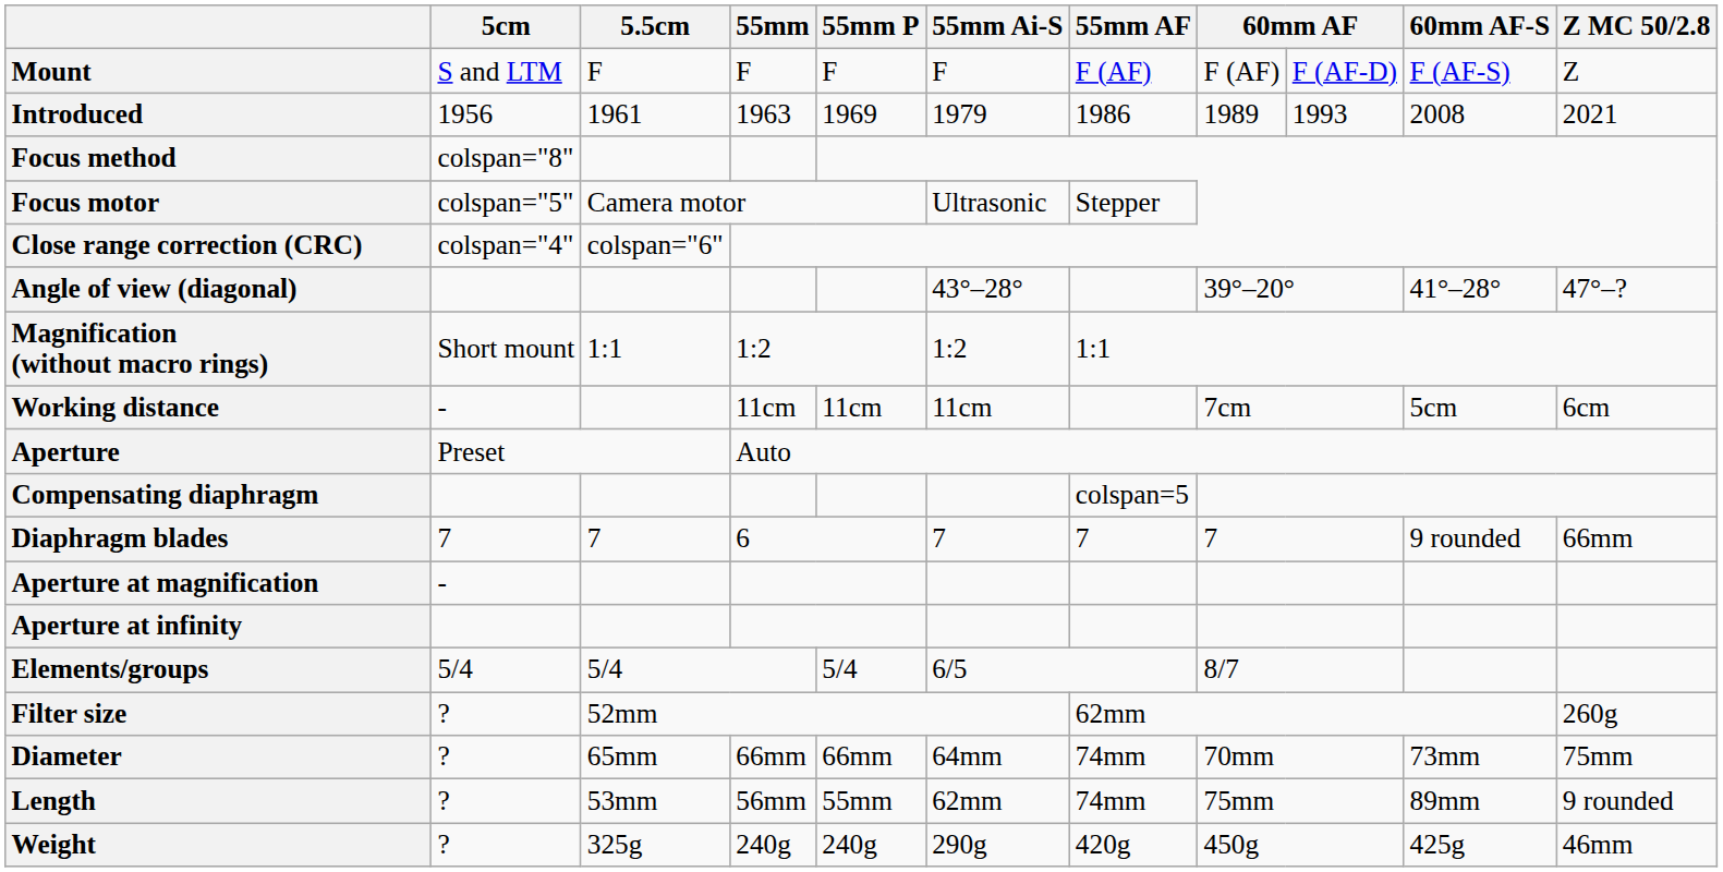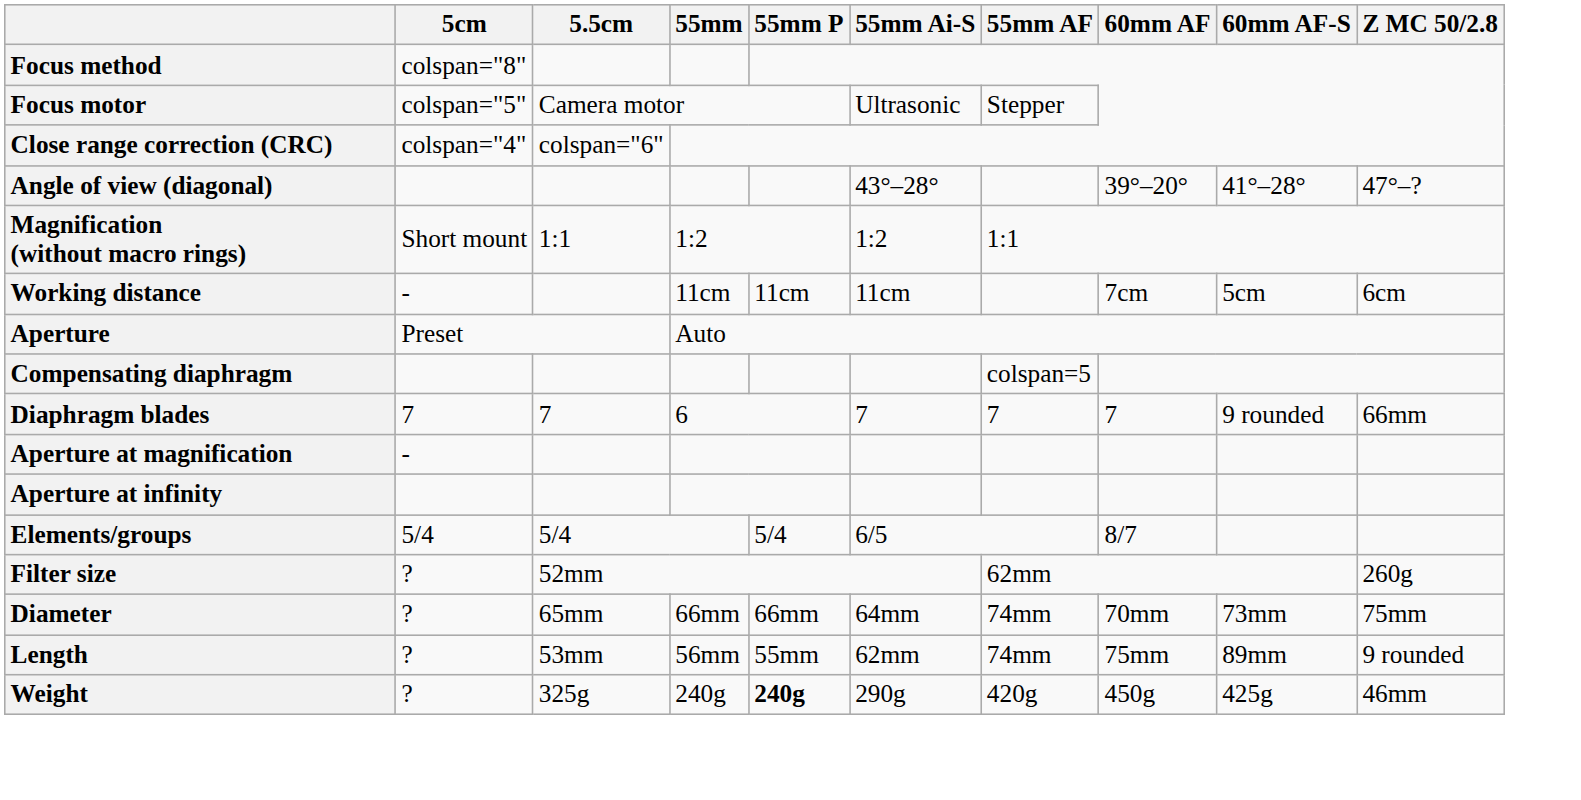- row: Mount | S and LTM | F | F | F | F | F (AF) | F (AF) | F (AF‑D) | F (AF‑S) | Z
- row: Introduced | 1956 | 1961 | 1963 | 1969 | 1979 | 1986 | 1989 | 1993 | 2008 | 2021
Weight | 55mm P: normal -> bold
